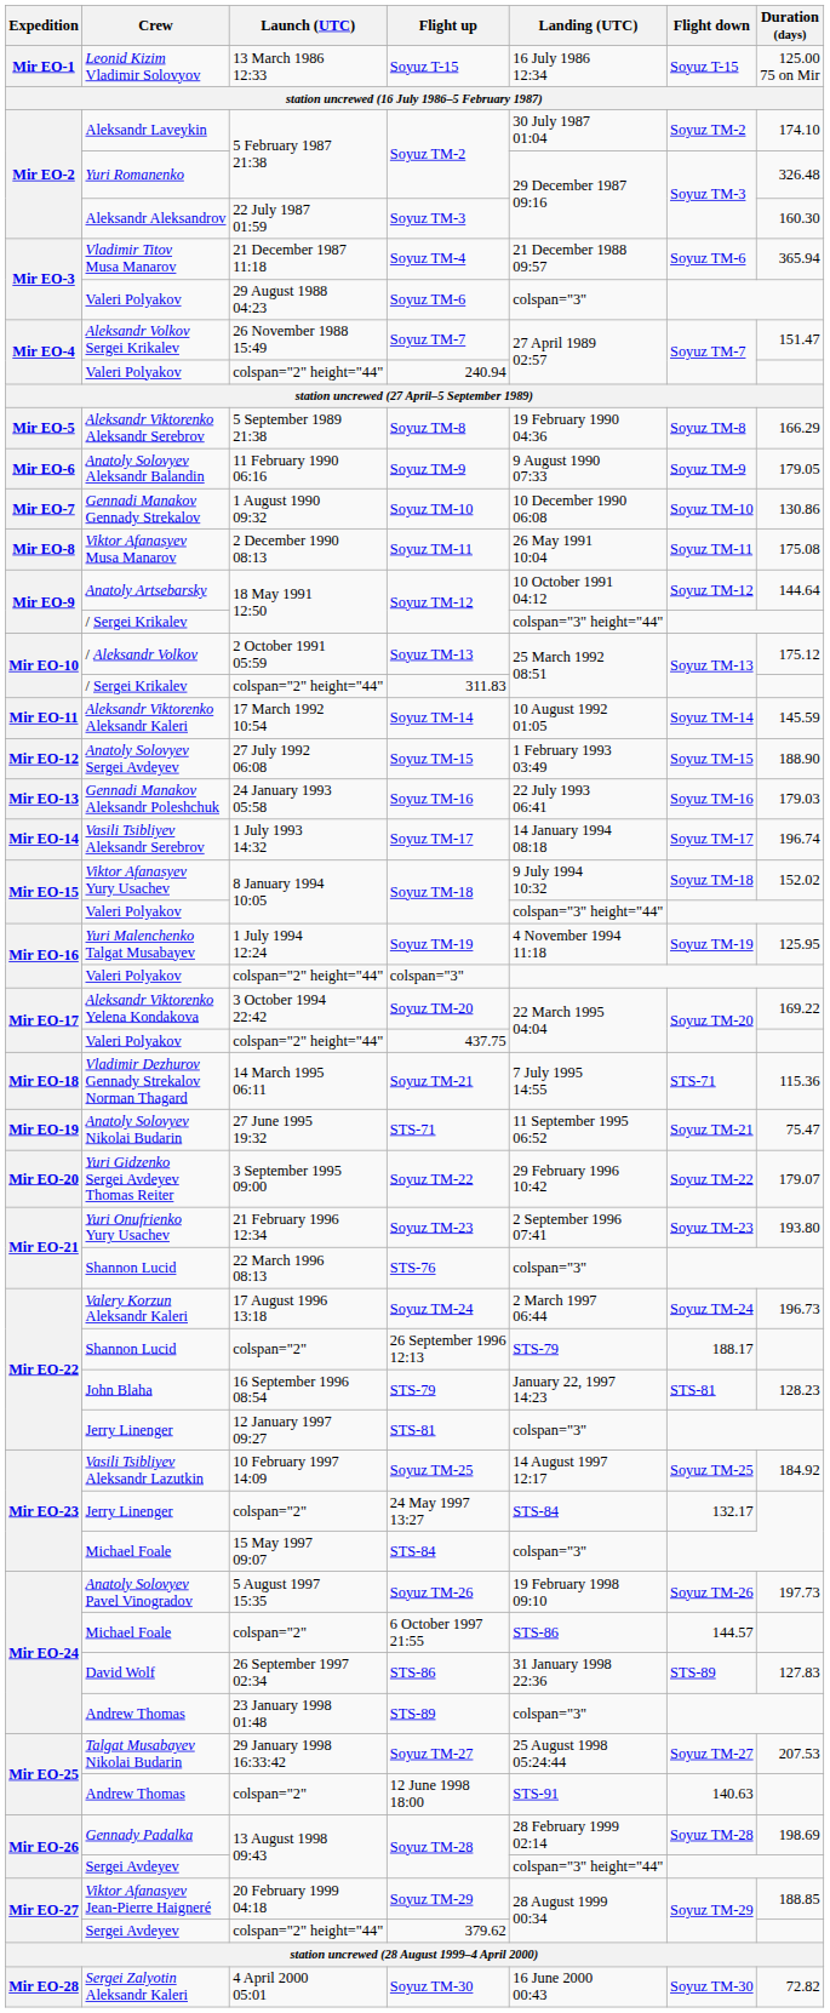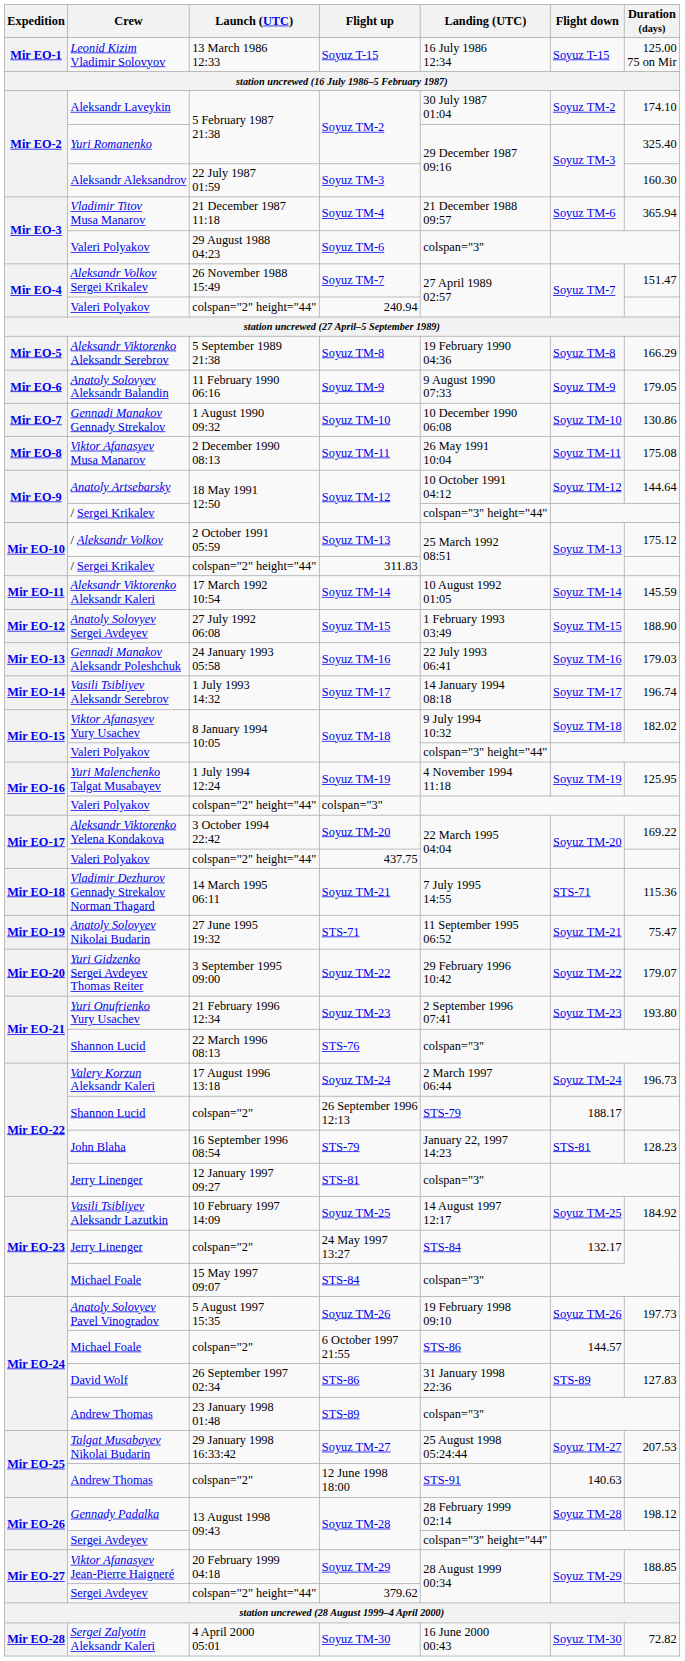Yuri Romanenko / Soyuz TM-2 | Duration (days): 326.48 -> 325.40
Viktor Afanasyev Yury Usachev / Soyuz TM-18 | Duration (days): 152.02 -> 182.02
Gennady Padalka / Soyuz TM-28 | Duration (days): 198.69 -> 198.12
